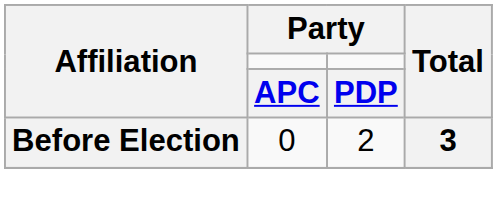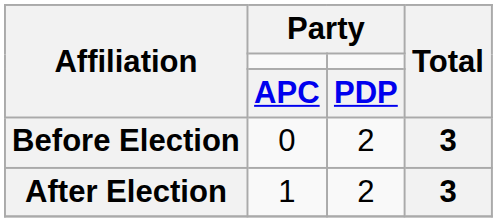+ row: After Election | 1 | 2 | 3
